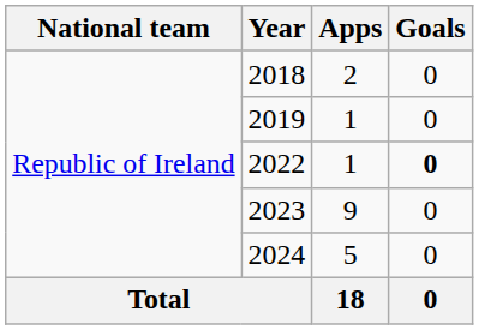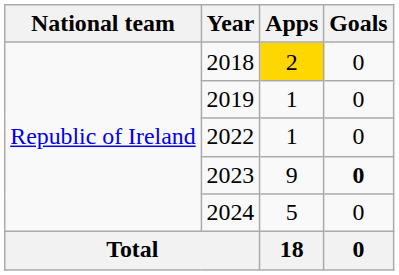2018 | Apps: no background -> gold background
2022 | Goals: bold -> normal
2023 | Goals: normal -> bold
